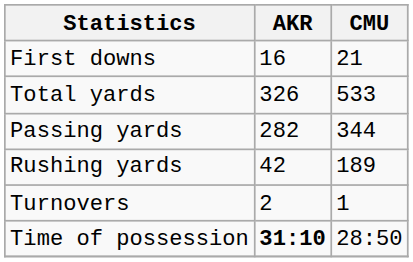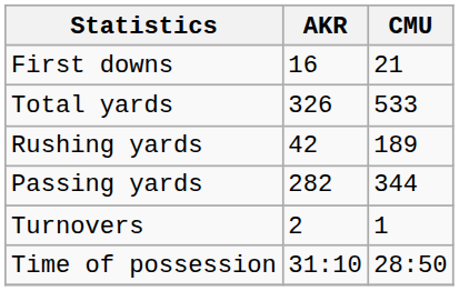rows swapped: Rushing yards <-> Passing yards
Time of possession | AKR: bold -> normal
